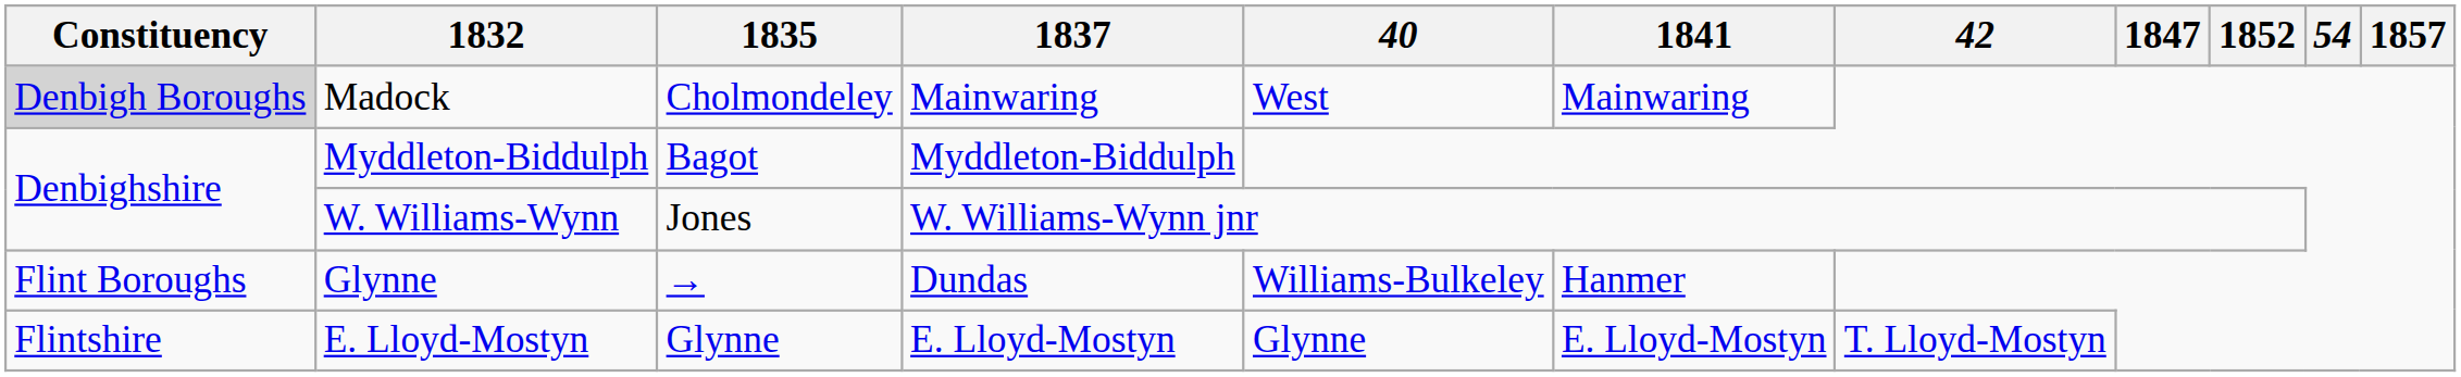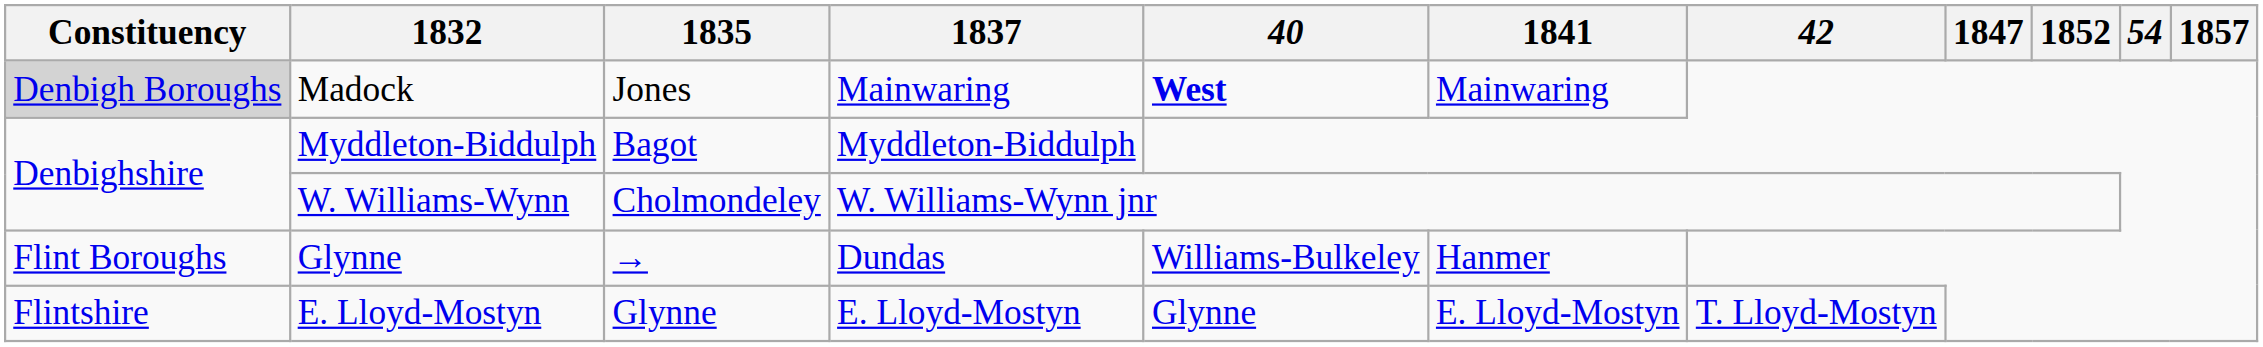Madock | 1835: Cholmondeley -> Jones
Madock | 40: normal -> bold
W. Williams-Wynn | 1835: Jones -> Cholmondeley
